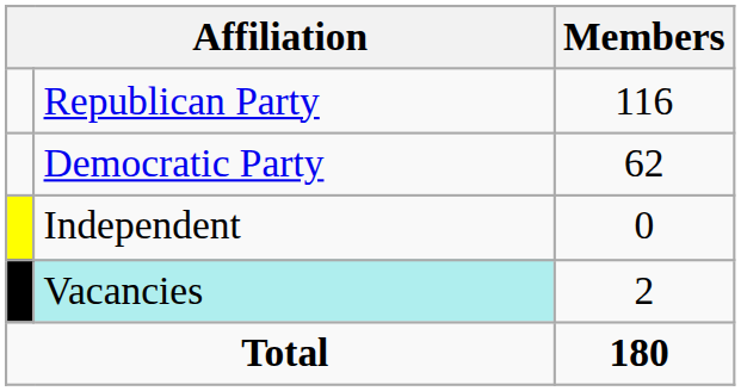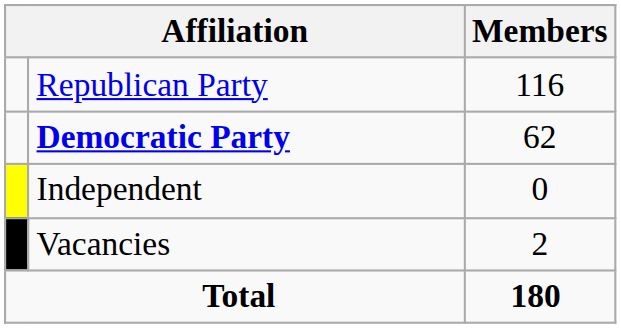Democratic Party | column 2: normal -> bold
Vacancies | column 2: paleturquoise background -> no background
